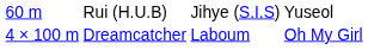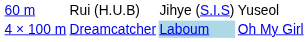Dreamcatcher | column 3: no background -> lightblue background
